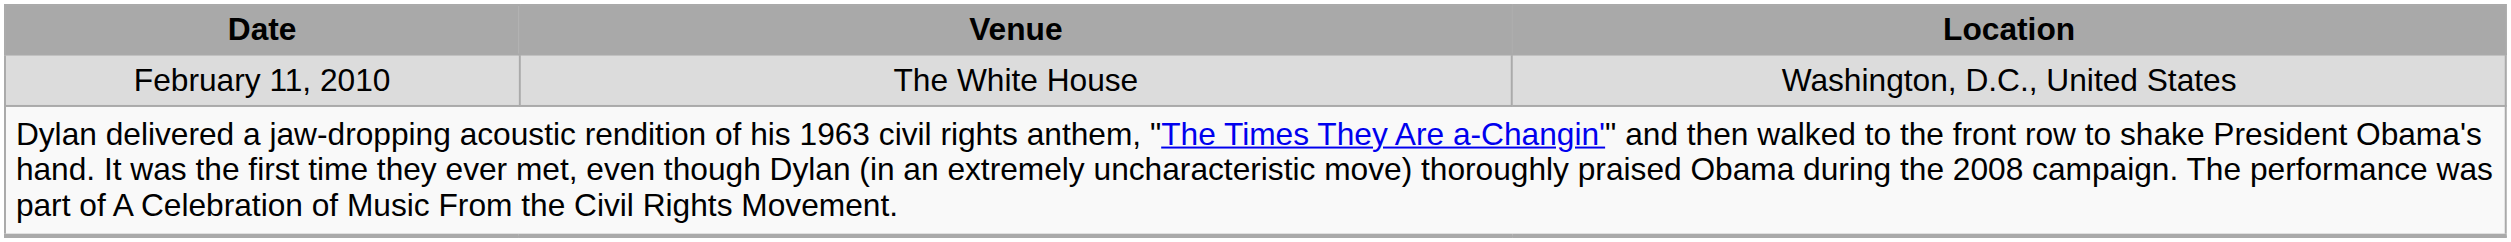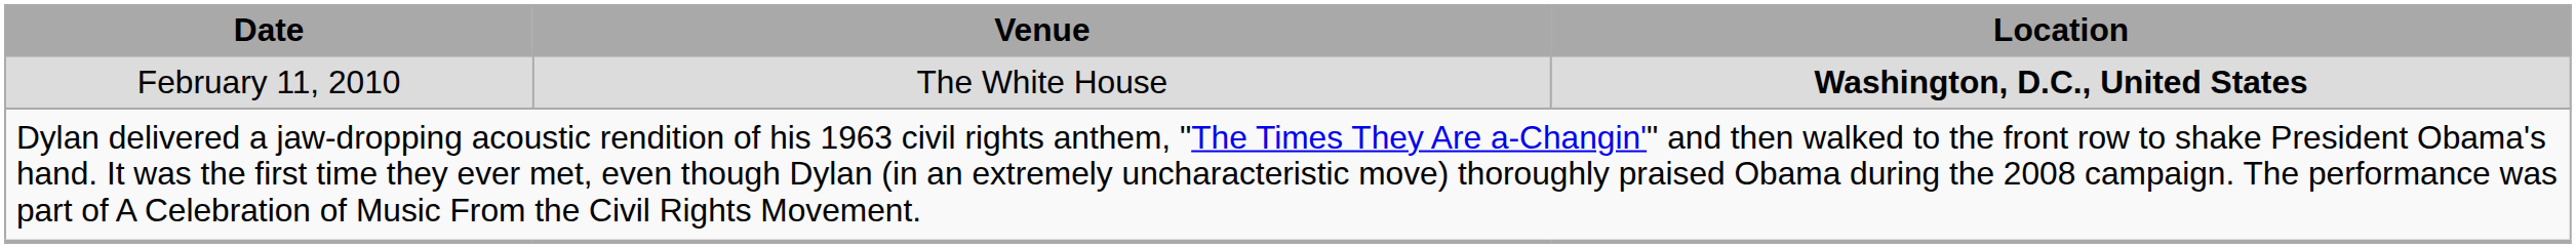February 11, 2010 | Location: normal -> bold
